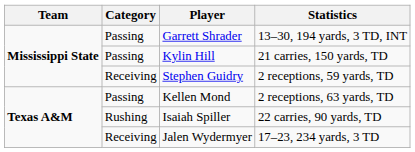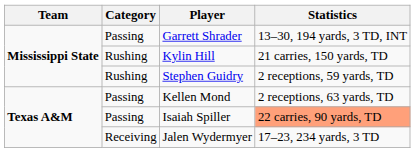Kylin Hill | Category: Passing -> Rushing
Stephen Guidry | Category: Receiving -> Rushing
Isaiah Spiller | Category: Rushing -> Passing
Isaiah Spiller | Statistics: no background -> lightsalmon background
